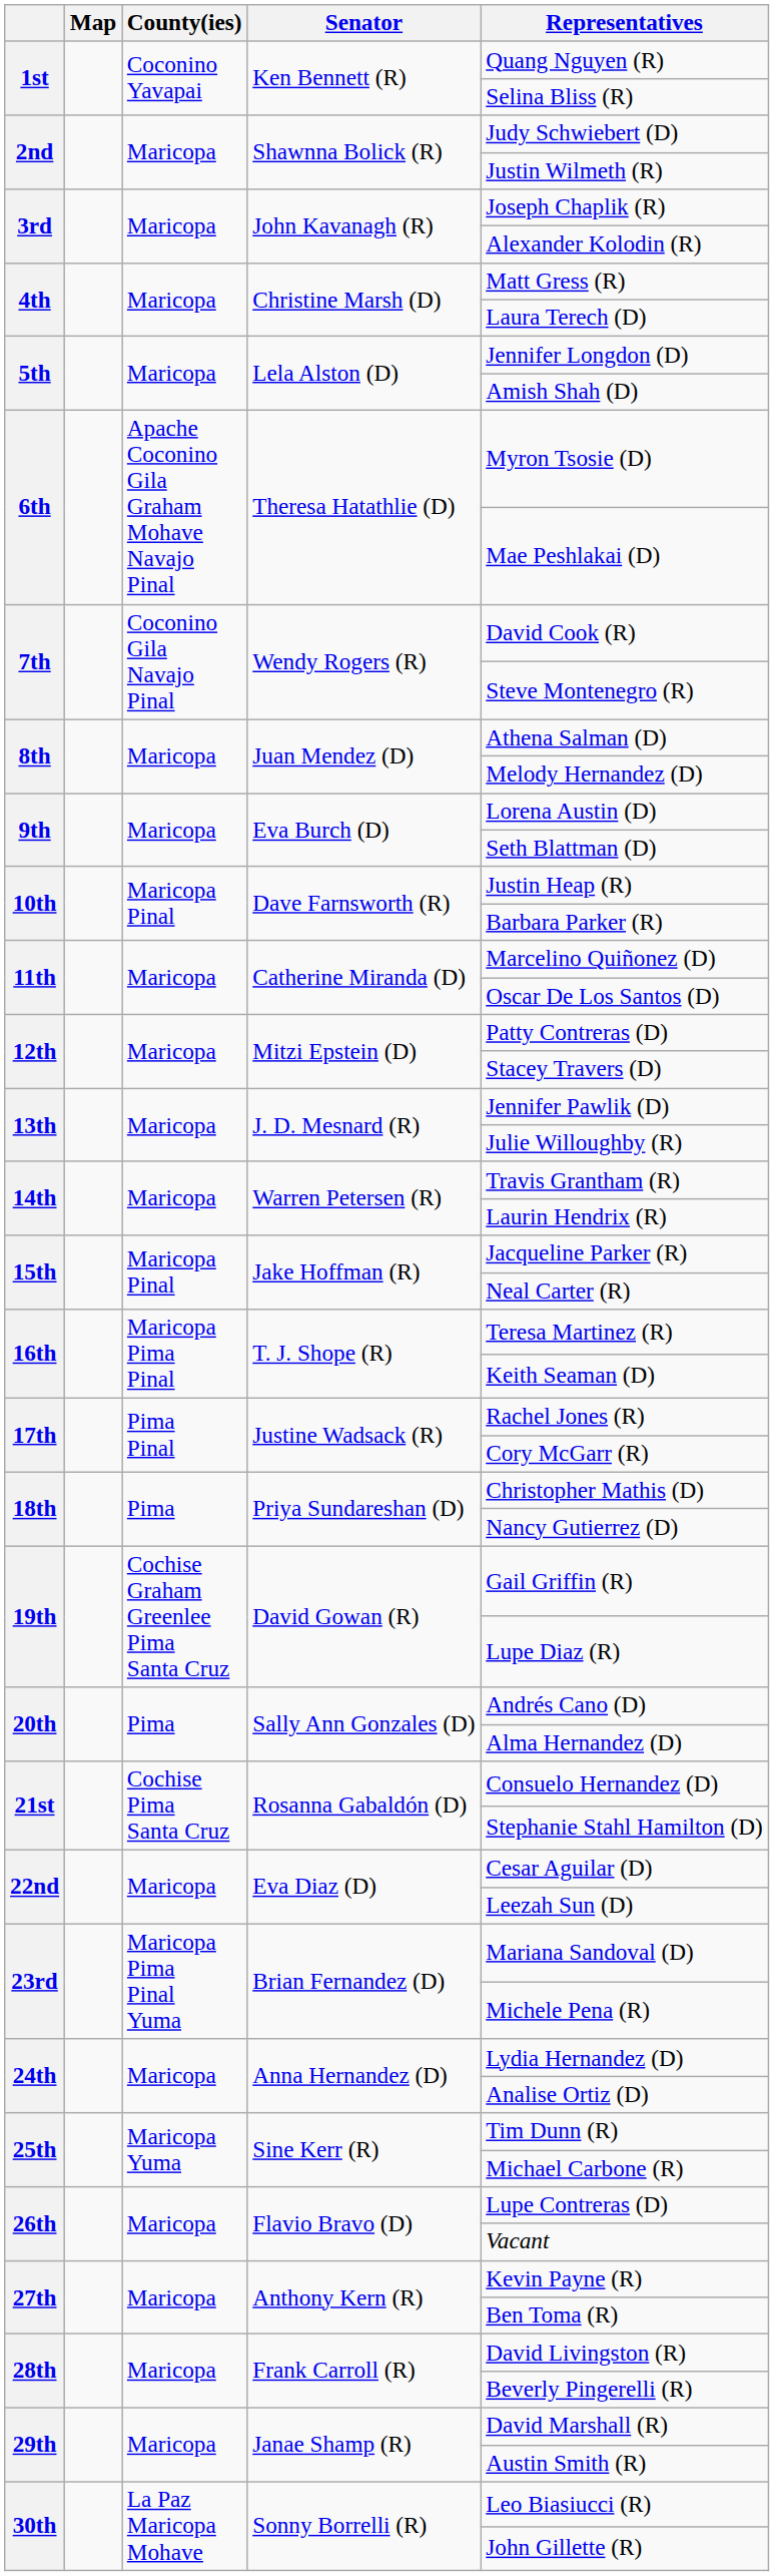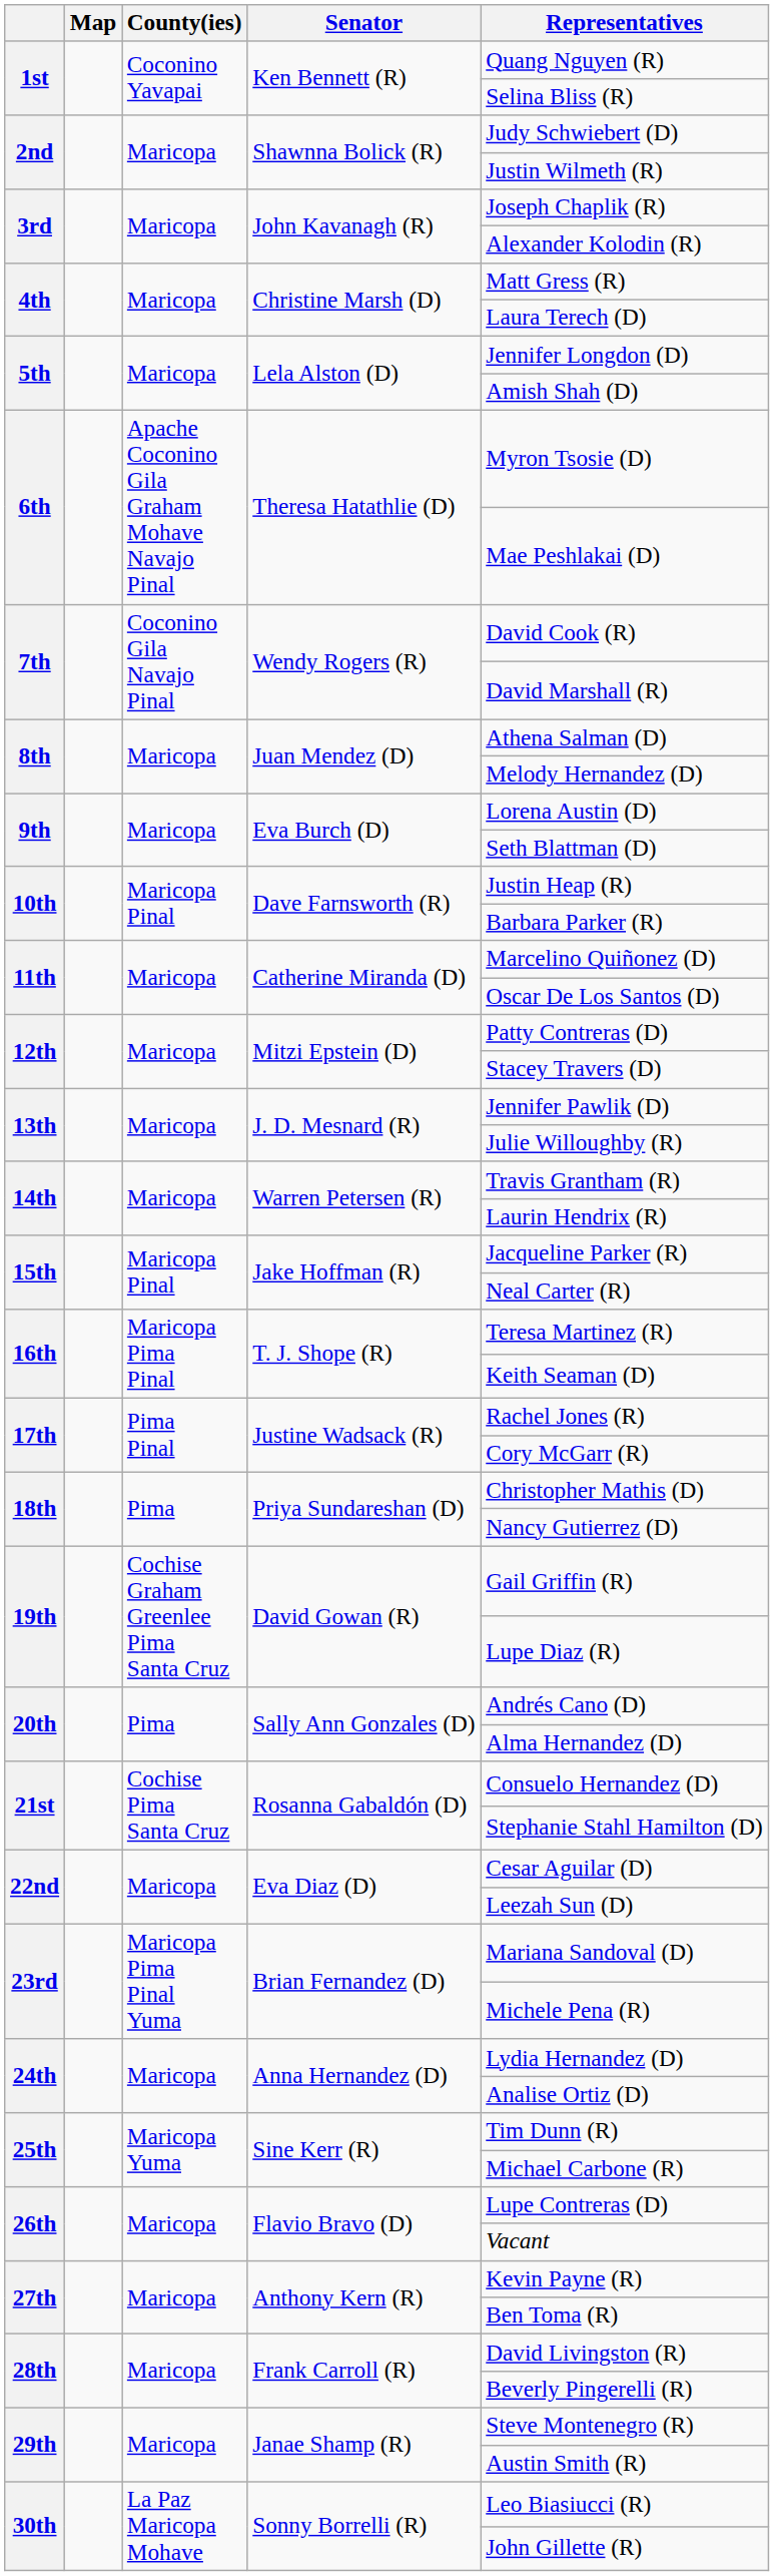row 15 | Representatives: Steve Montenegro (R) -> David Marshall (R)
row 58 | Representatives: David Marshall (R) -> Steve Montenegro (R)
